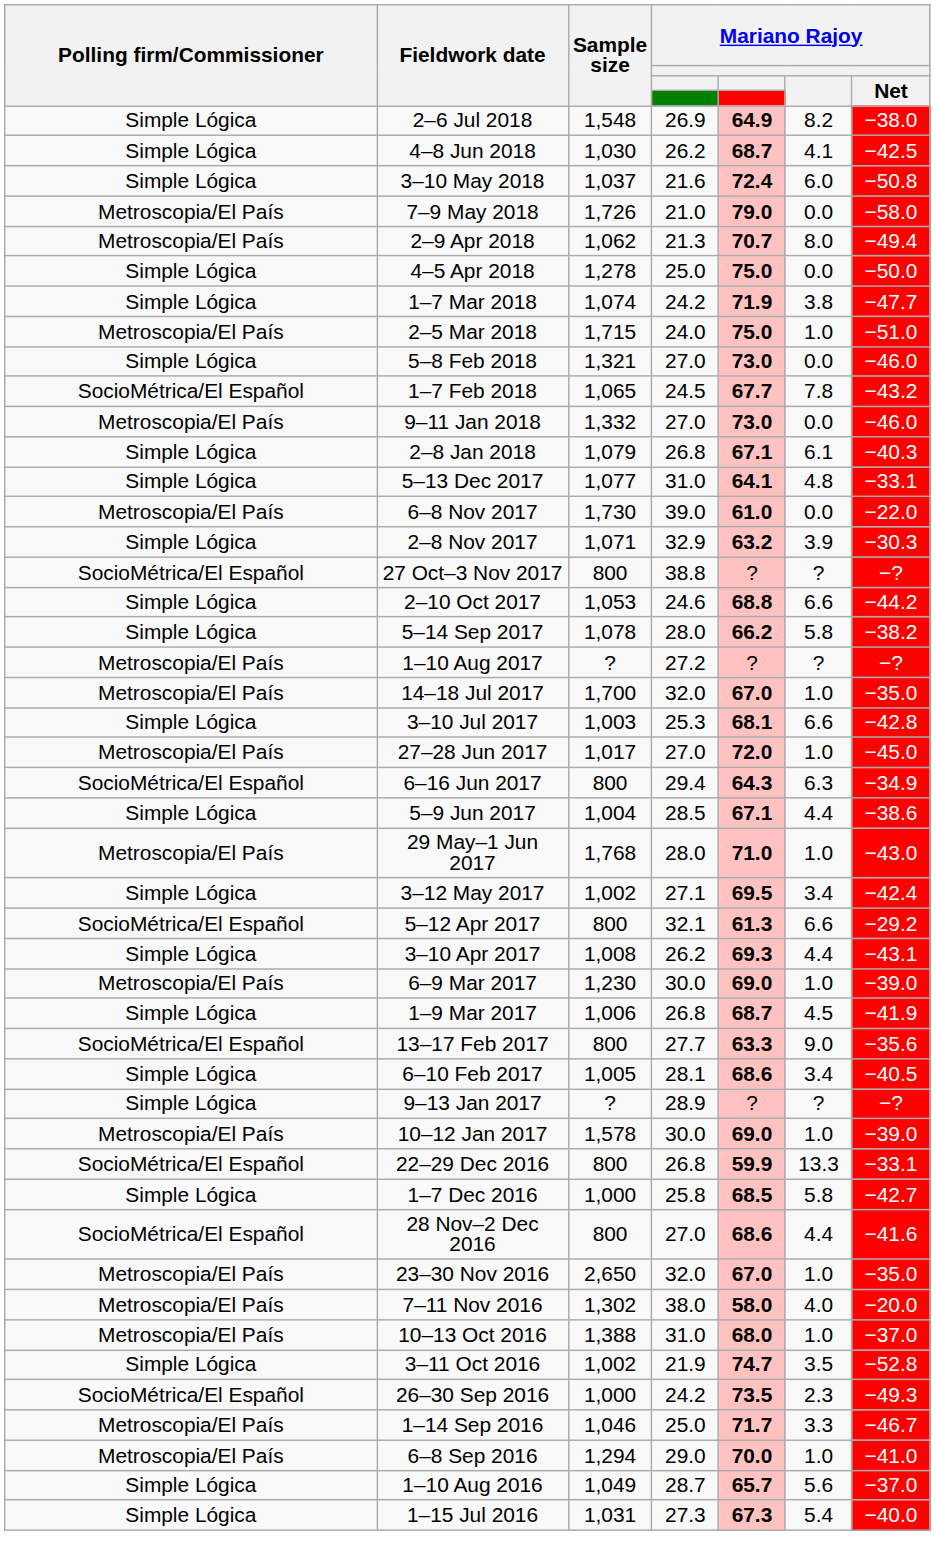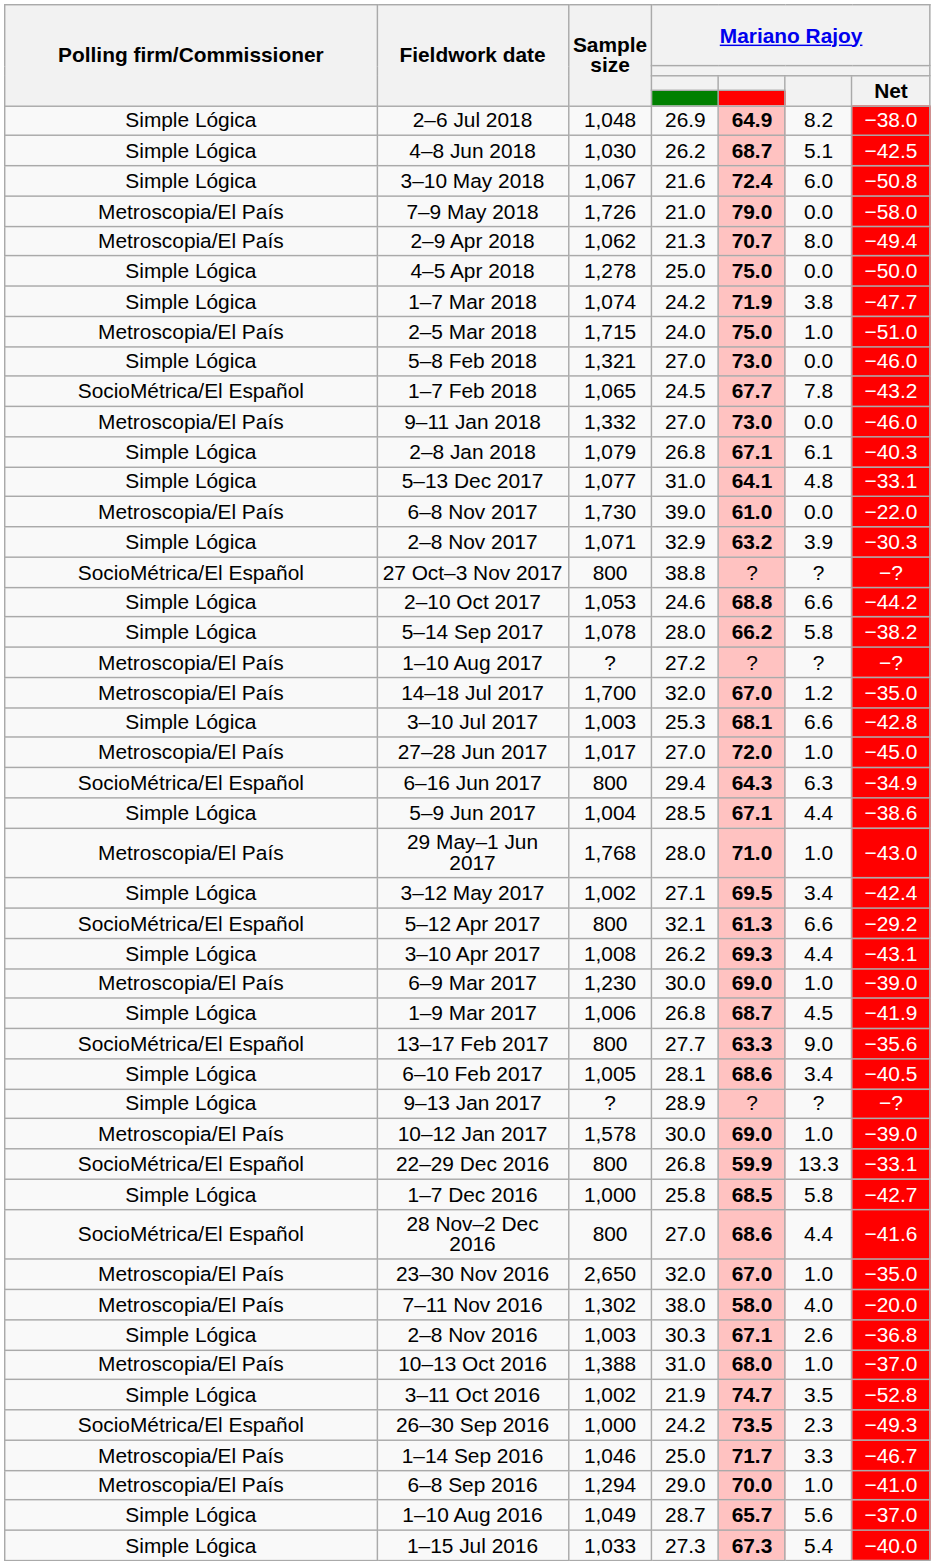2–6 Jul 2018 | Sample size: 1,548 -> 1,048
4–8 Jun 2018 | column 6: 4.1 -> 5.1
3–10 May 2018 | Sample size: 1,037 -> 1,067
14–18 Jul 2017 | column 6: 1.0 -> 1.2
+ row: Simple Lógica | 2–8 Nov 2016 | 1,003 | 30.3 | 67.1 | 2.6 | −36.8
1–15 Jul 2016 | Sample size: 1,031 -> 1,033
